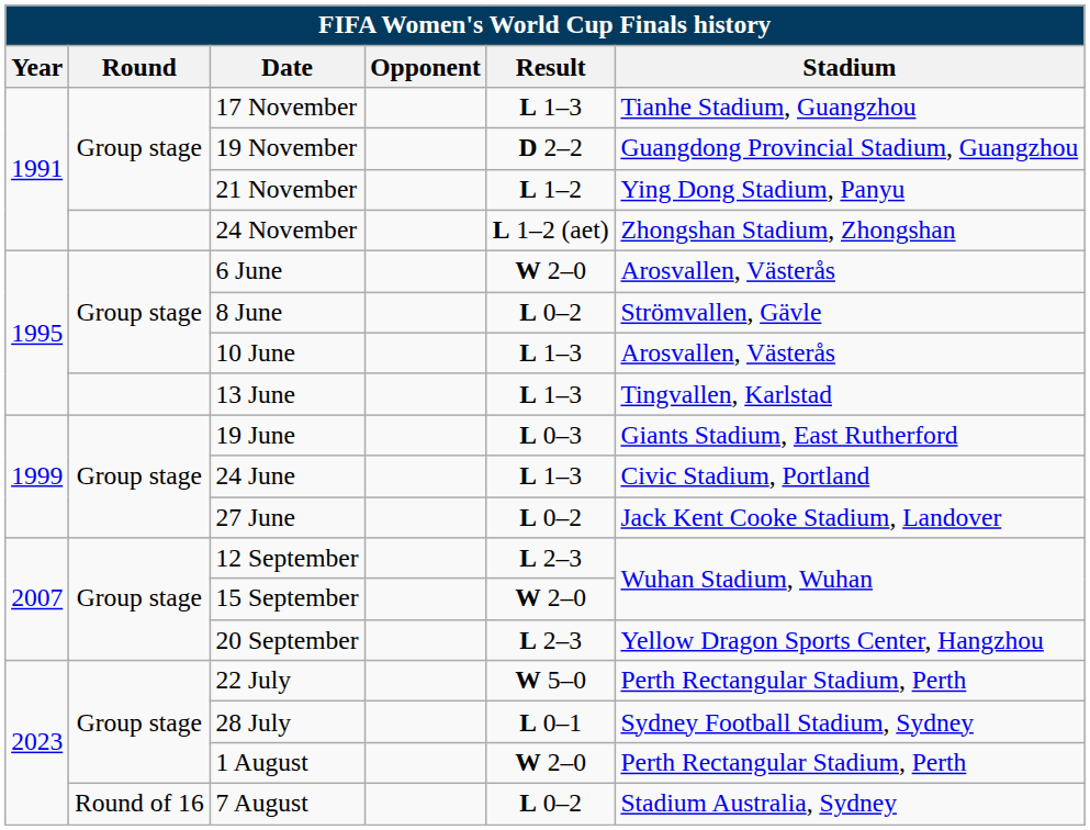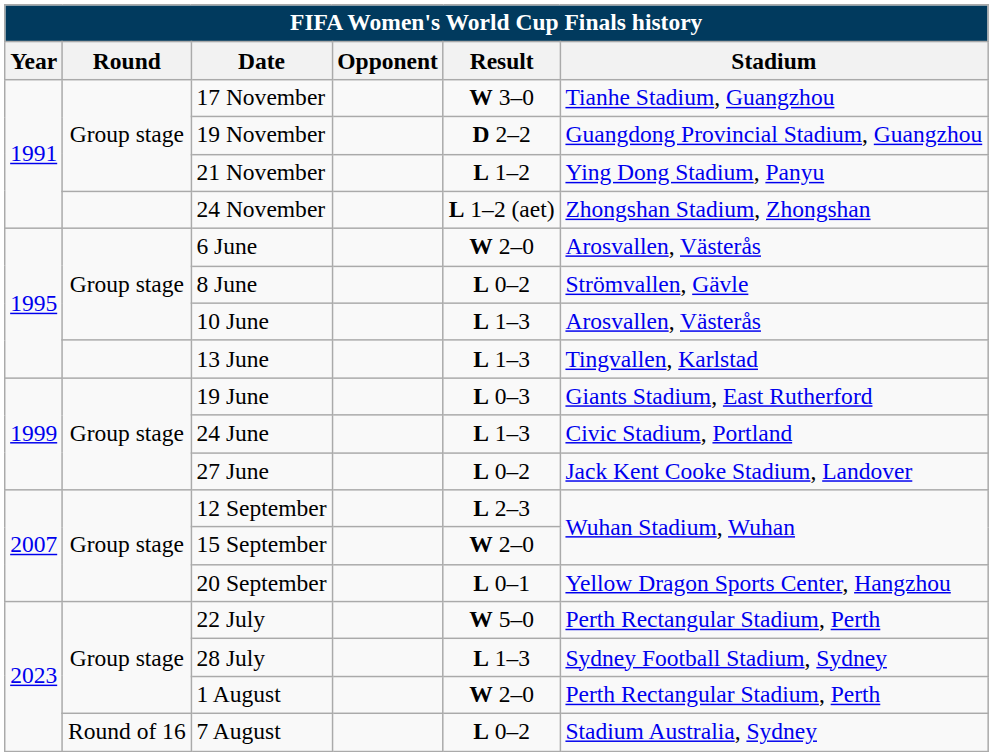17 November | Result: L 1–3 -> W 3–0
20 September | Result: L 2–3 -> L 0–1
28 July | Result: L 0–1 -> L 1–3
